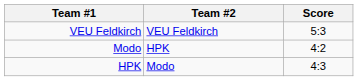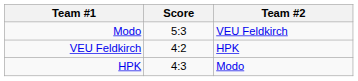columns swapped: Score <-> Team #2
row 2 | Team #1: VEU Feldkirch -> Modo
row 3 | Team #1: Modo -> VEU Feldkirch
